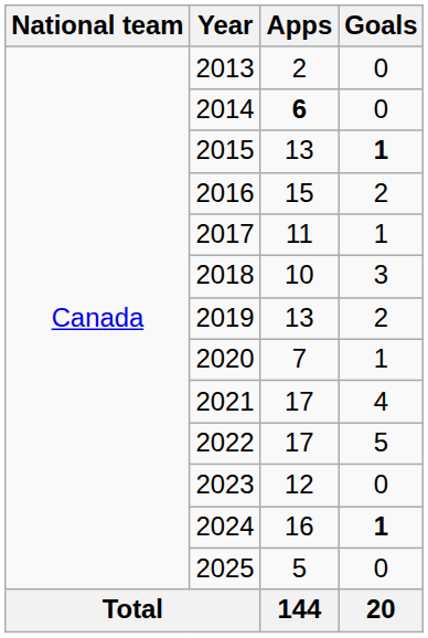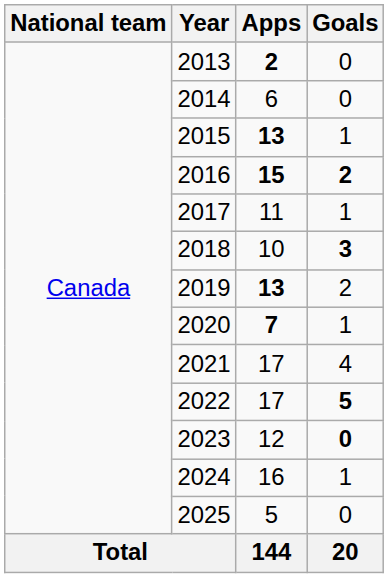2013 | Apps: normal -> bold
2014 | Apps: bold -> normal
2015 | Apps: normal -> bold
2015 | Goals: bold -> normal
2016 | Apps: normal -> bold
2016 | Goals: normal -> bold
2018 | Goals: normal -> bold
2019 | Apps: normal -> bold
2020 | Apps: normal -> bold
2022 | Goals: normal -> bold
2023 | Goals: normal -> bold
2024 | Goals: bold -> normal
